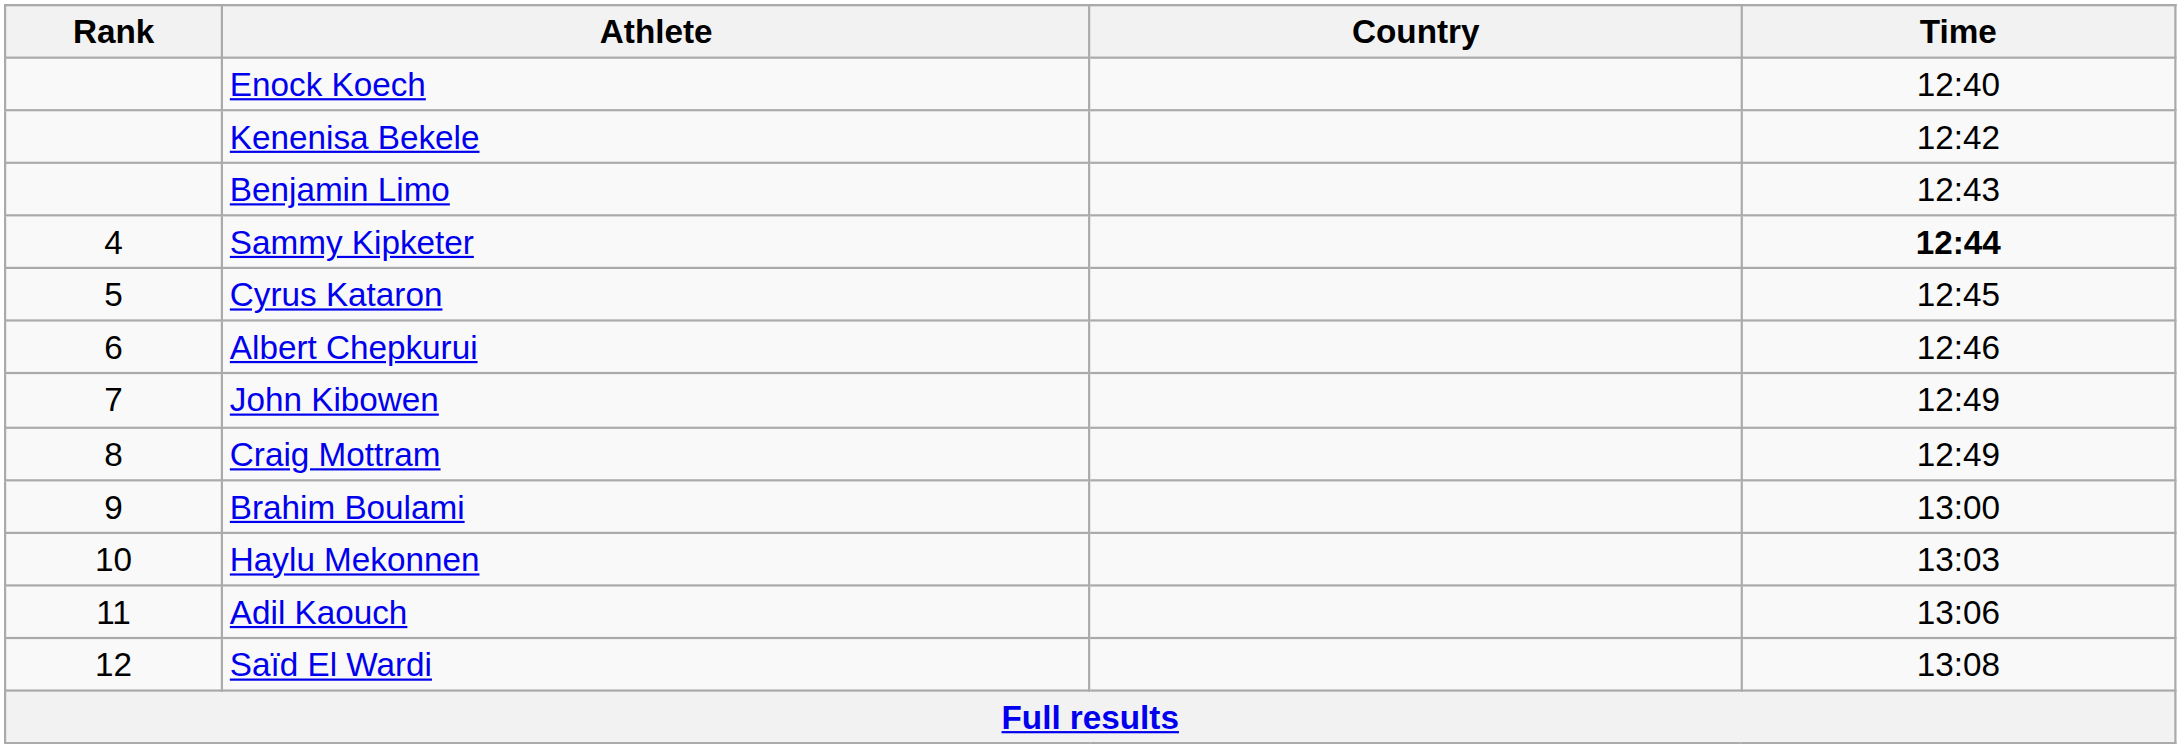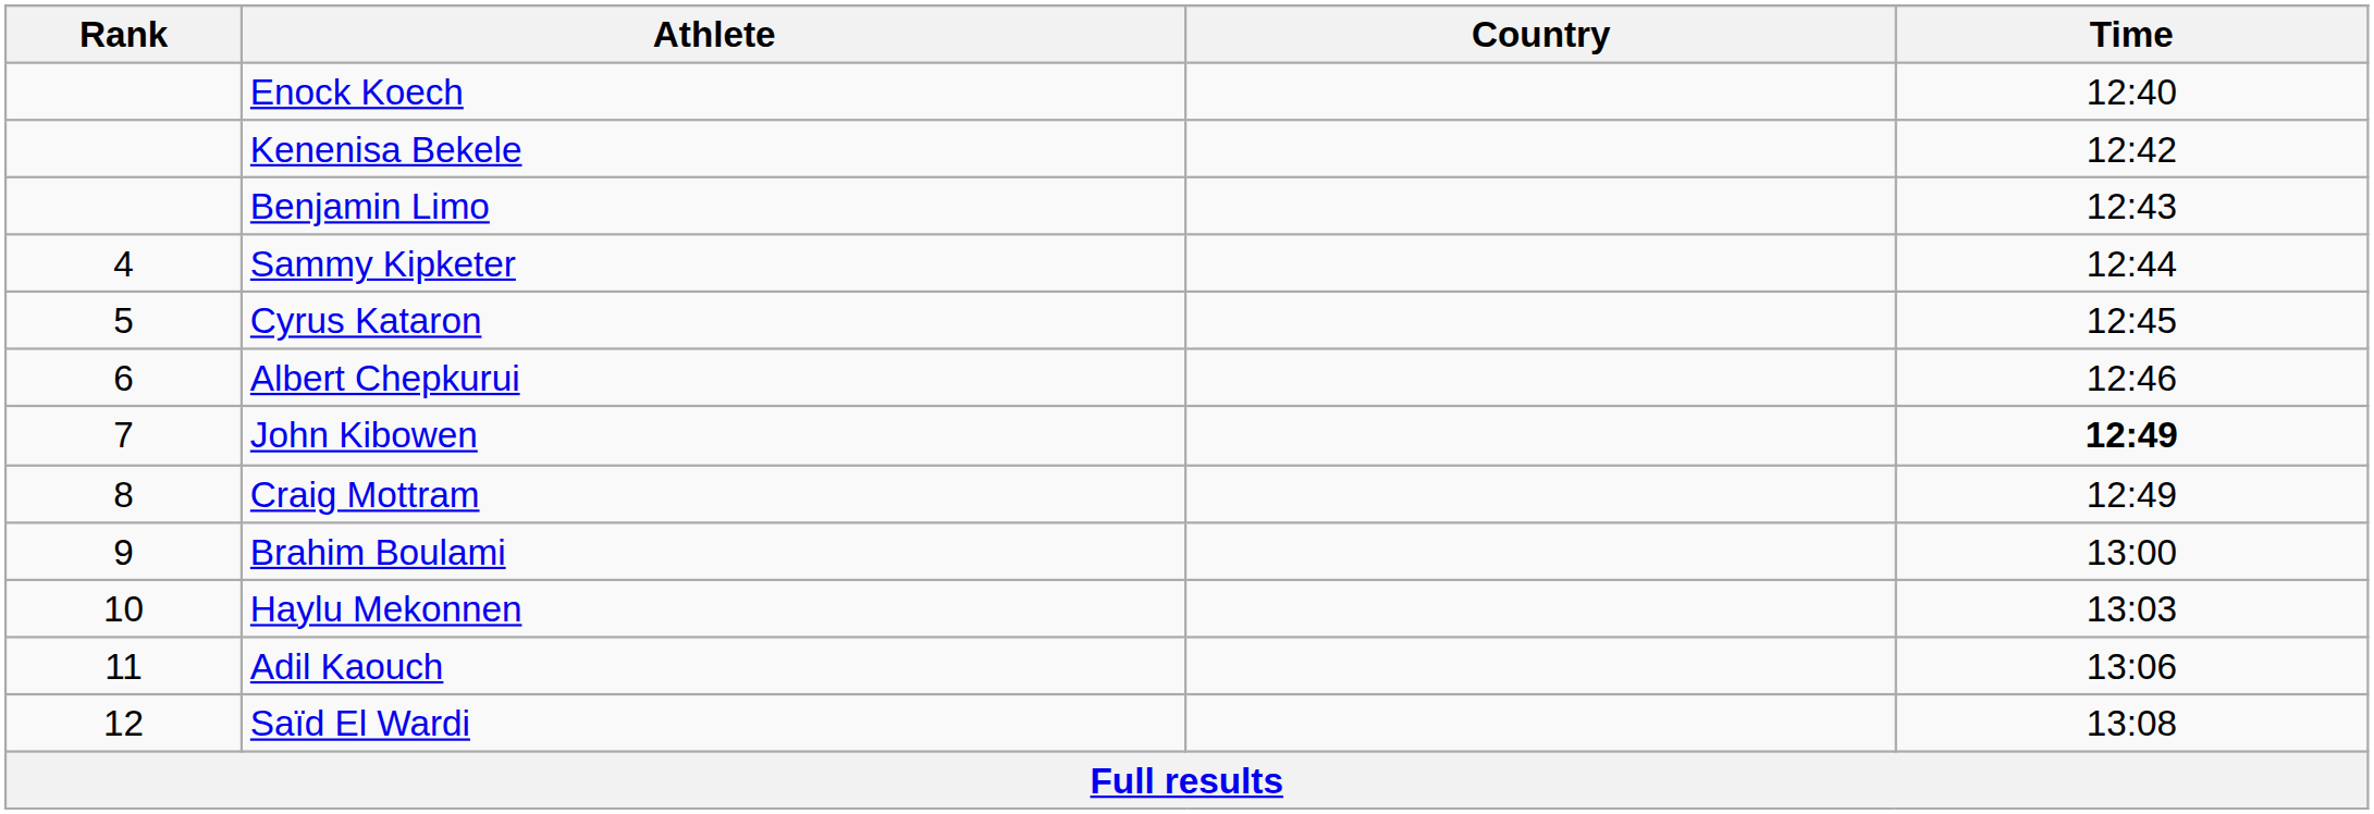Sammy Kipketer | Time: bold -> normal
John Kibowen | Time: normal -> bold
